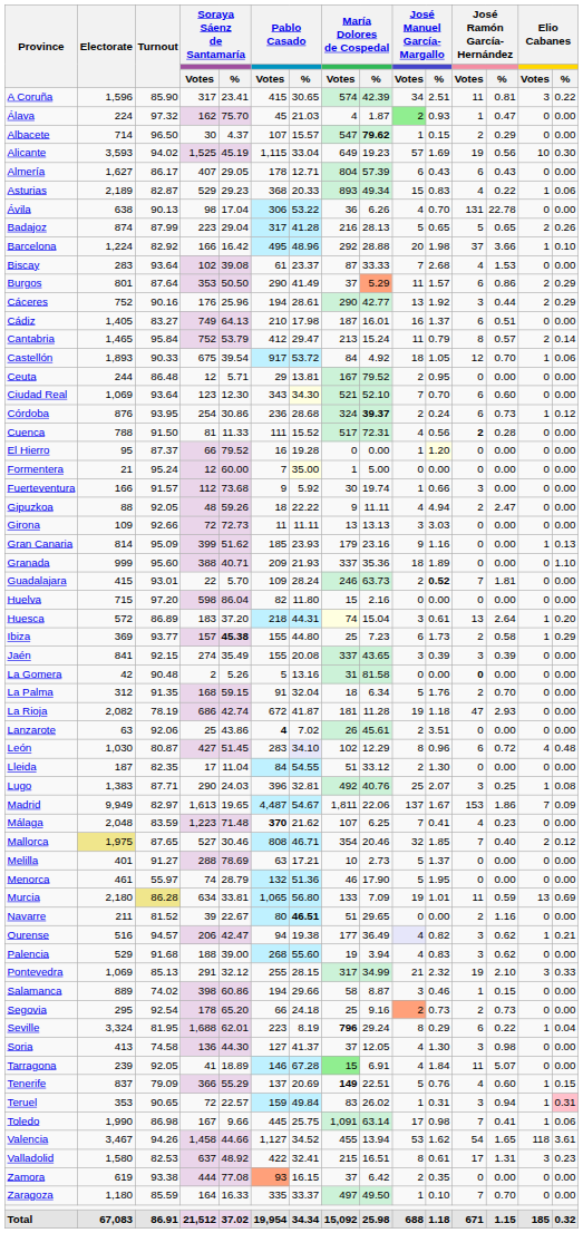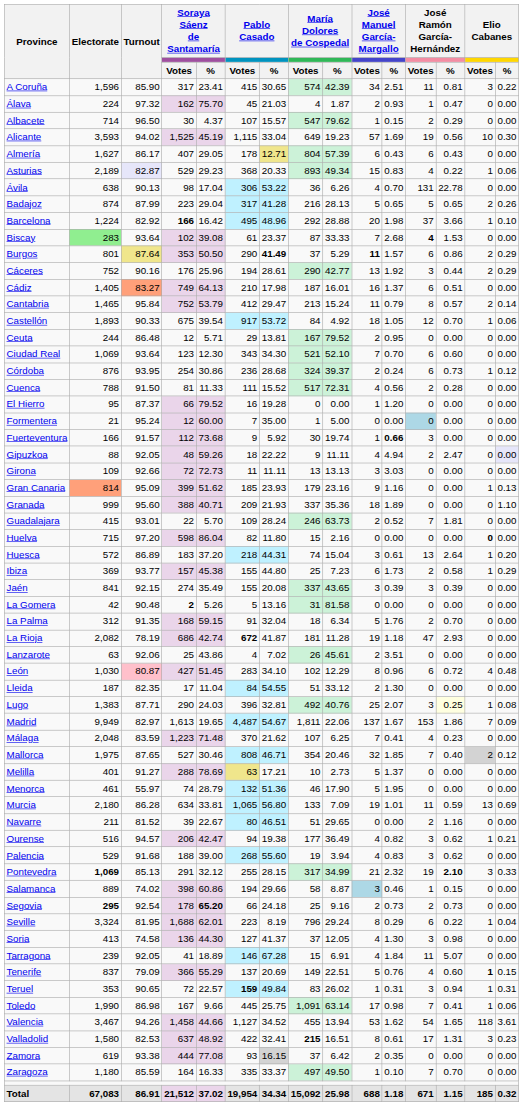Álava | José Manuel García-Margallo / Votes: lightgreen background -> no background
Albacete | María Dolores de Cospedal / %: bold -> normal
Almería | Pablo Casado / %: no background -> khaki background
Asturias | Turnout: no background -> lavender background
Barcelona | Soraya Sáenz de Santamaría / Votes: normal -> bold
Biscay | Electorate: no background -> lightgreen background
Biscay | José Ramón García- Hernández / Votes: normal -> bold
Burgos | Turnout: no background -> khaki background
Burgos | Pablo Casado / %: normal -> bold
Burgos | María Dolores de Cospedal / %: lightsalmon background -> no background
Burgos | José Manuel García-Margallo / Votes: normal -> bold
Cádiz | Turnout: no background -> lightsalmon background
Ciudad Real | Pablo Casado / %: lightyellow background -> no background
Córdoba | María Dolores de Cospedal / %: bold -> normal
Cuenca | José Ramón García- Hernández / Votes: bold -> normal
El Hierro | José Manuel García-Margallo / %: lightyellow background -> no background
Formentera | Pablo Casado / %: lightyellow background -> no background
Formentera | José Ramón García- Hernández / Votes: no background -> lightblue background
Fuerteventura | José Manuel García-Margallo / %: normal -> bold
Gipuzkoa | Elio Cabanes / %: no background -> lavender background
Gran Canaria | Electorate: no background -> lightsalmon background
Guadalajara | José Manuel García-Margallo / %: bold -> normal
Huelva | Elio Cabanes / Votes: normal -> bold
Huesca | María Dolores de Cospedal / Votes: lightyellow background -> no background
Ibiza | Soraya Sáenz de Santamaría / %: bold -> normal
La Gomera | Soraya Sáenz de Santamaría / Votes: normal -> bold
La Gomera | José Ramón García- Hernández / Votes: bold -> normal
La Rioja | Pablo Casado / Votes: normal -> bold
Lanzarote | Pablo Casado / Votes: bold -> normal
León | Turnout: no background -> pink background
León | Pablo Casado / %: lavender background -> no background
Lugo | José Ramón García- Hernández / %: no background -> lightyellow background
Málaga | Pablo Casado / Votes: bold -> normal
Mallorca | Electorate: khaki background -> no background
Mallorca | Elio Cabanes / Votes: no background -> lightgrey background
Melilla | Pablo Casado / Votes: no background -> khaki background
Murcia | Turnout: khaki background -> no background
Navarre | Pablo Casado / %: bold -> normal
Ourense | José Manuel García-Margallo / Votes: lavender background -> no background
Pontevedra | Electorate: normal -> bold
Pontevedra | José Ramón García- Hernández / %: normal -> bold
Salamanca | José Manuel García-Margallo / Votes: no background -> lightblue background
Segovia | Electorate: normal -> bold
Segovia | Soraya Sáenz de Santamaría / %: normal -> bold
Segovia | José Manuel García-Margallo / Votes: lightsalmon background -> no background
Seville | María Dolores de Cospedal / Votes: bold -> normal
Tarragona | María Dolores de Cospedal / Votes: lightgreen background -> no background
Tenerife | María Dolores de Cospedal / Votes: bold -> normal
Tenerife | Elio Cabanes / Votes: normal -> bold
Teruel | Pablo Casado / Votes: normal -> bold
Teruel | Elio Cabanes / %: pink background -> no background
Valladolid | María Dolores de Cospedal / Votes: normal -> bold
Zamora | Pablo Casado / Votes: lightsalmon background -> no background
Zamora | Pablo Casado / %: no background -> lightgrey background
